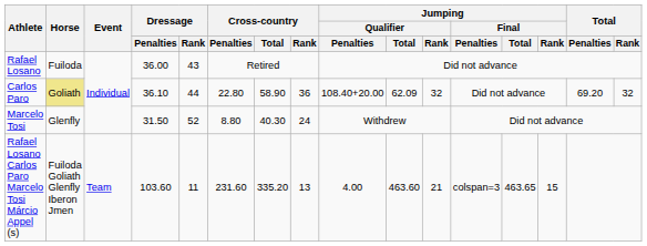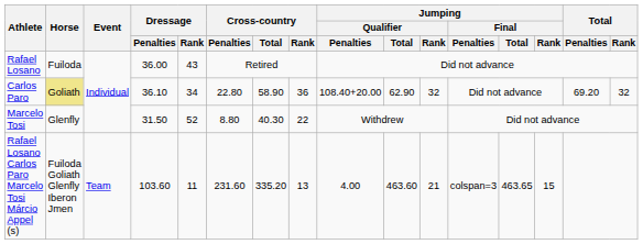Carlos Paro | Dressage / Rank: 44 -> 34
Carlos Paro | Jumping / Qualifier / Total: 62.09 -> 62.90
Marcelo Tosi | Cross-country / Rank: 24 -> 22
